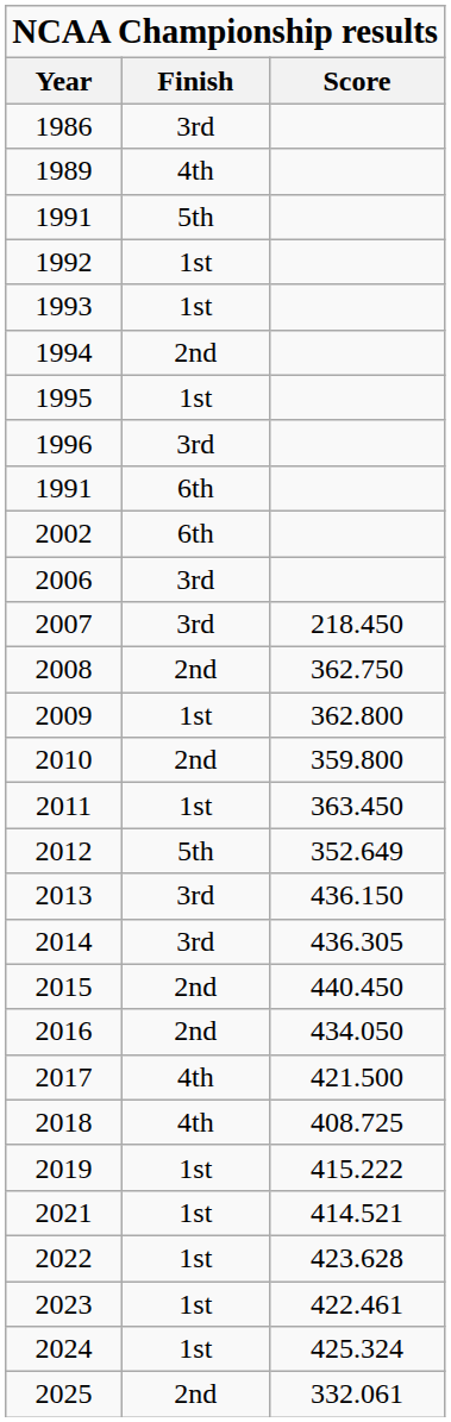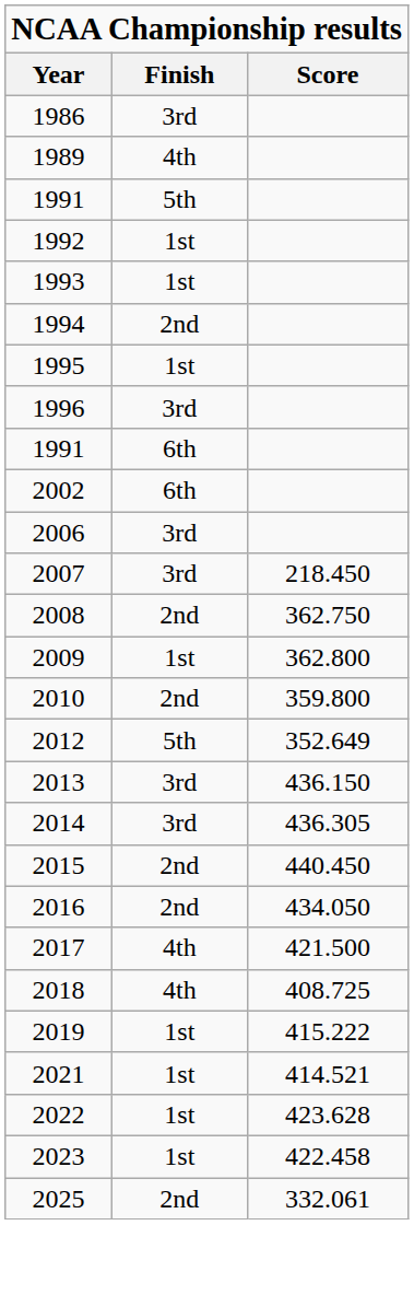- row: 2011 | 1st | 363.450
2023 | column 3: 422.461 -> 422.458
- row: 2024 | 1st | 425.324
